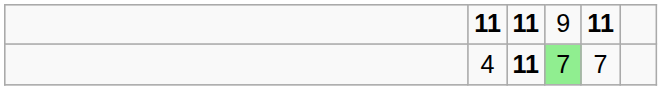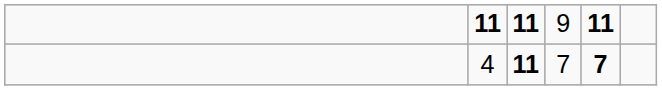row 2 | column 4: lightgreen background -> no background
row 2 | column 5: normal -> bold
